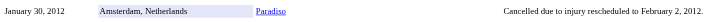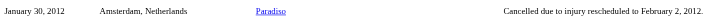January 30, 2012 | column 2: lavender background -> no background
